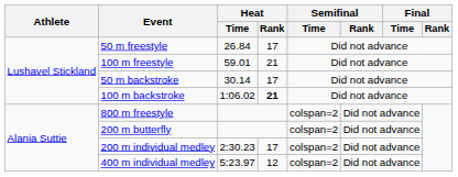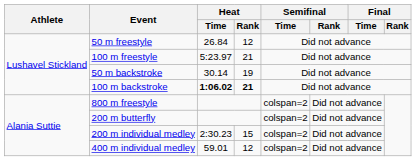50 m freestyle | Heat / Rank: 17 -> 12
100 m freestyle | Heat / Time: 59.01 -> 5:23.97
50 m backstroke | Heat / Rank: 17 -> 19
100 m backstroke | Heat / Time: normal -> bold
200 m individual medley | Heat / Rank: 17 -> 15
400 m individual medley | Heat / Time: 5:23.97 -> 59.01
